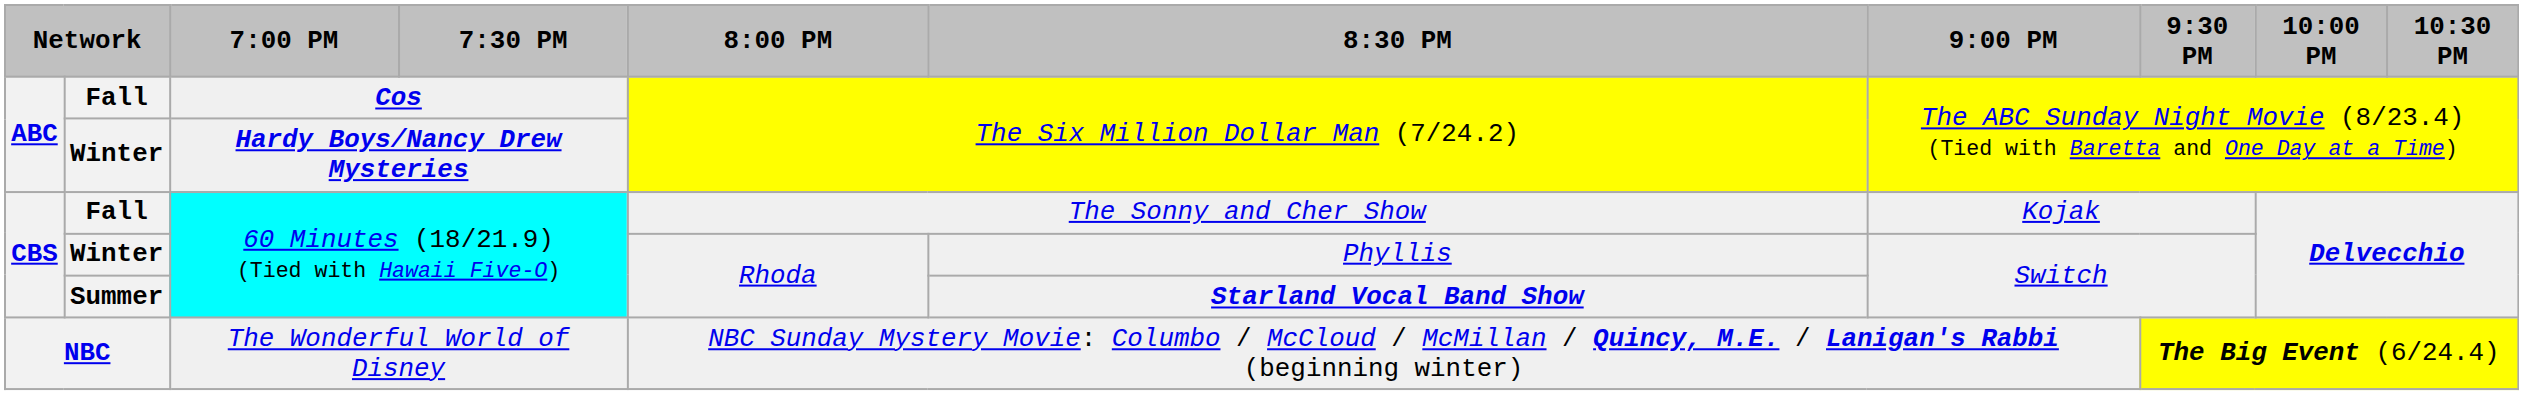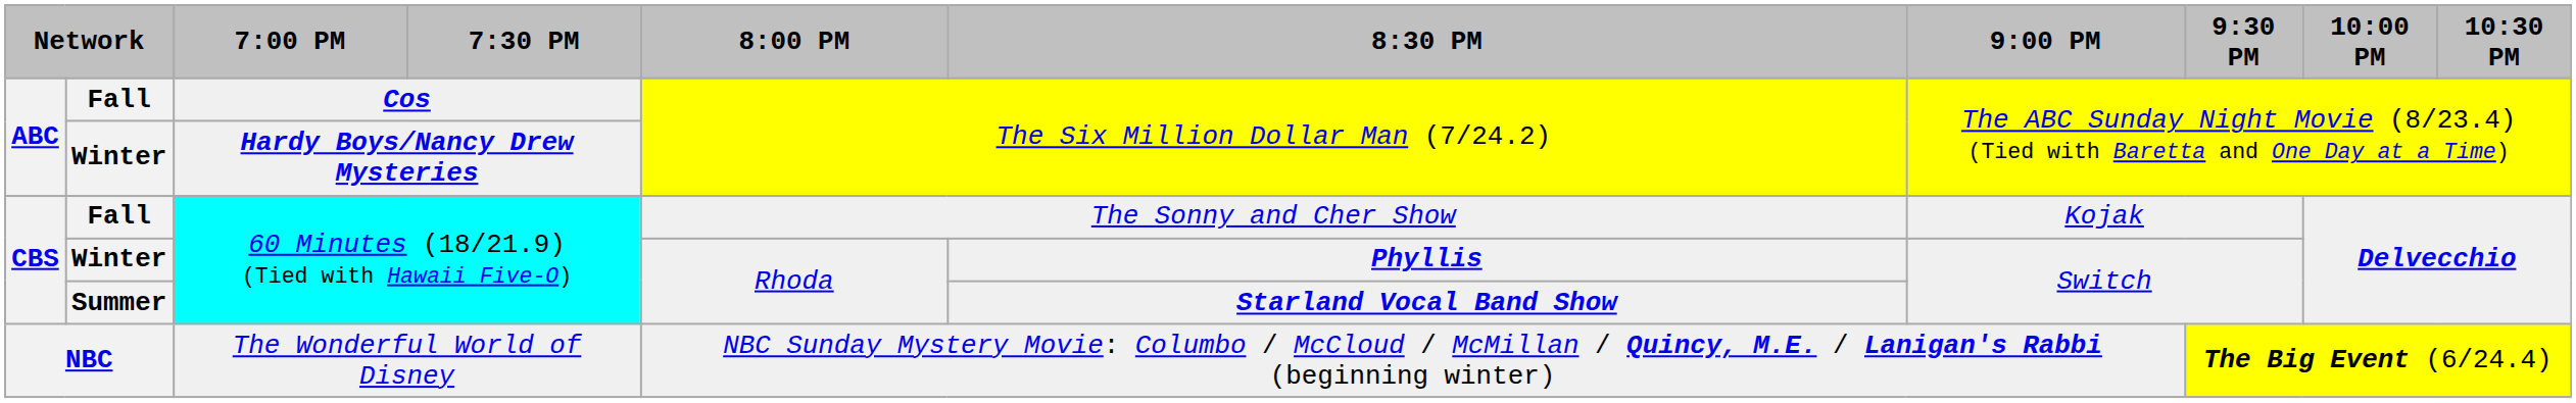Winter / 60 Minutes (18/21.9) (Tied with Hawaii Five-O) | 8:30 PM: normal -> bold
